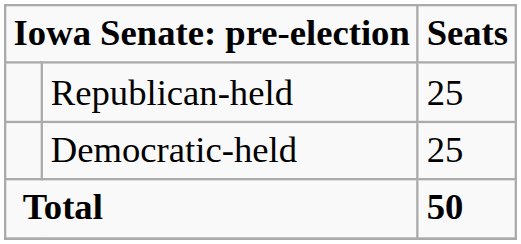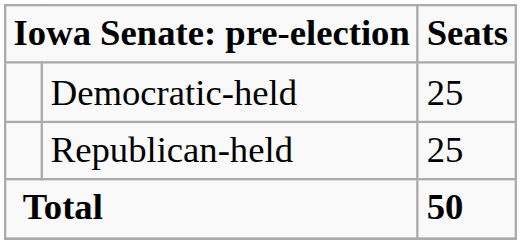rows swapped: Republican-held <-> Democratic-held
